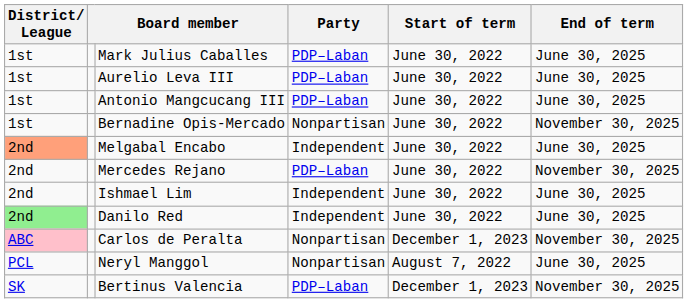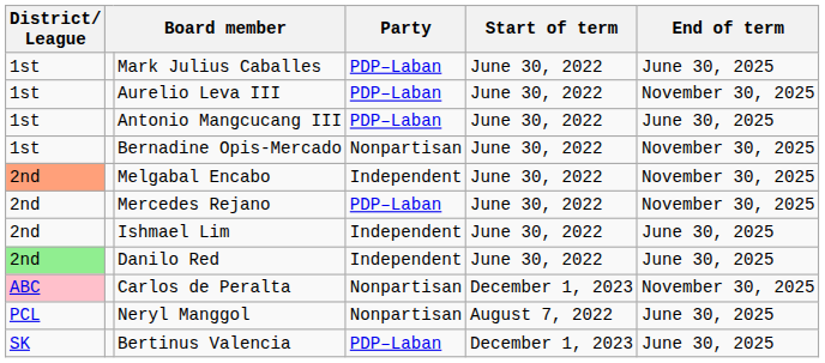Aurelio Leva III | End of term: June 30, 2025 -> November 30, 2025
Melgabal Encabo | End of term: June 30, 2025 -> November 30, 2025
Bertinus Valencia | End of term: November 30, 2025 -> June 30, 2025
